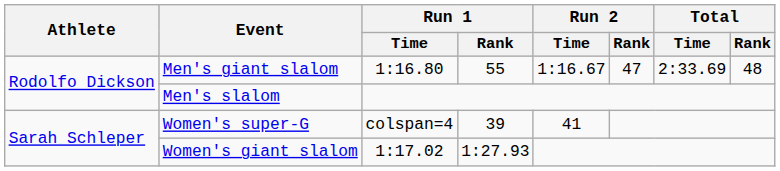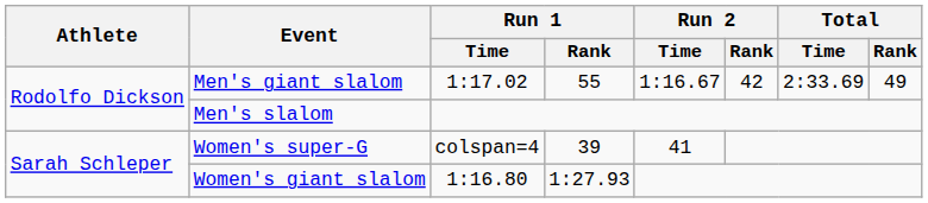Men's giant slalom | Run 1 / Time: 1:16.80 -> 1:17.02
Men's giant slalom | Run 2 / Rank: 47 -> 42
Men's giant slalom | Total / Rank: 48 -> 49
Women's giant slalom | Run 1 / Time: 1:17.02 -> 1:16.80
